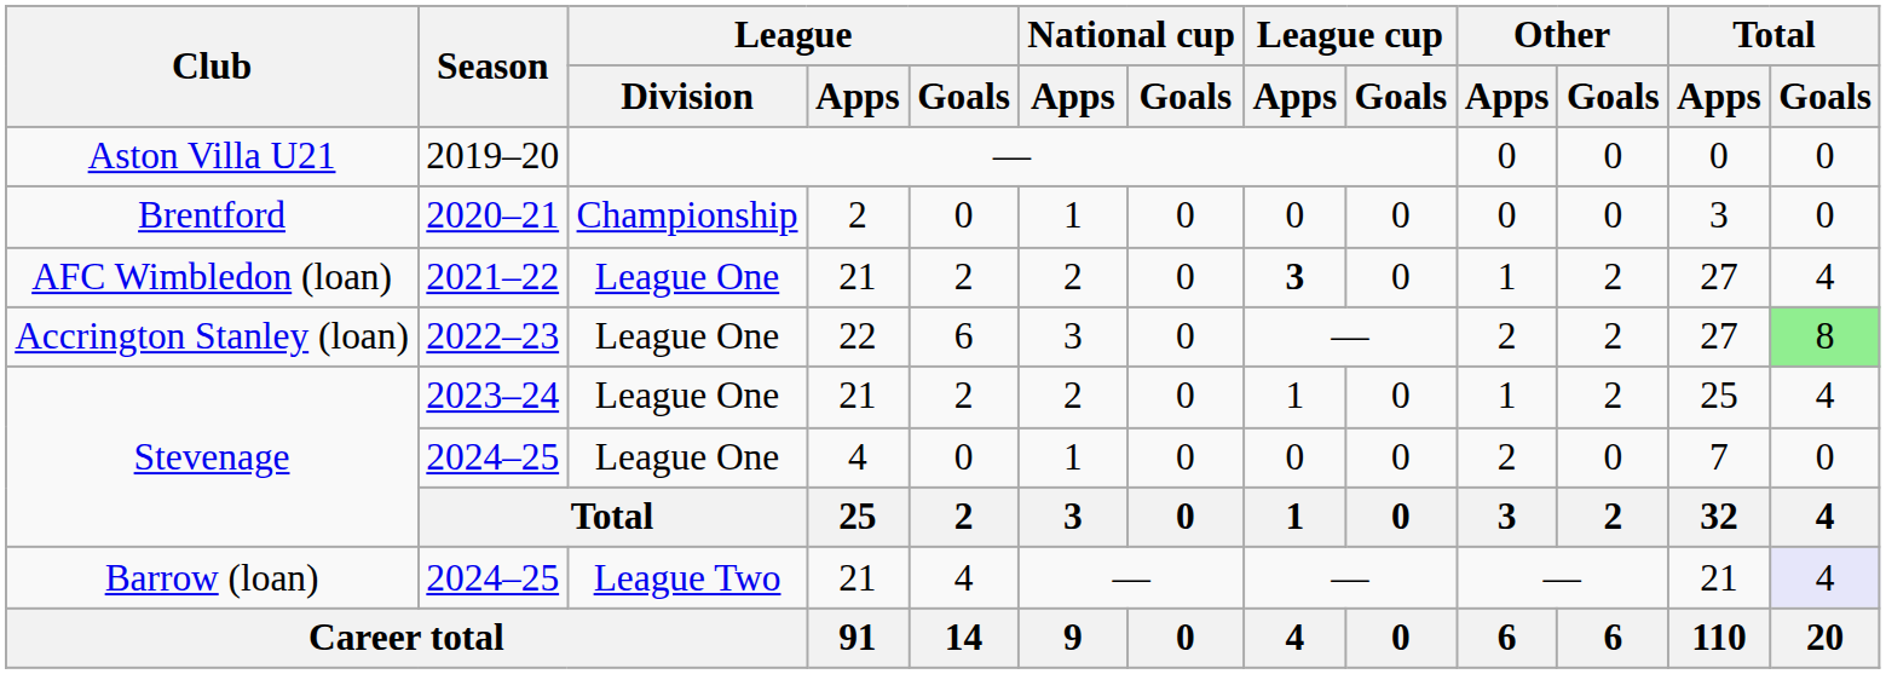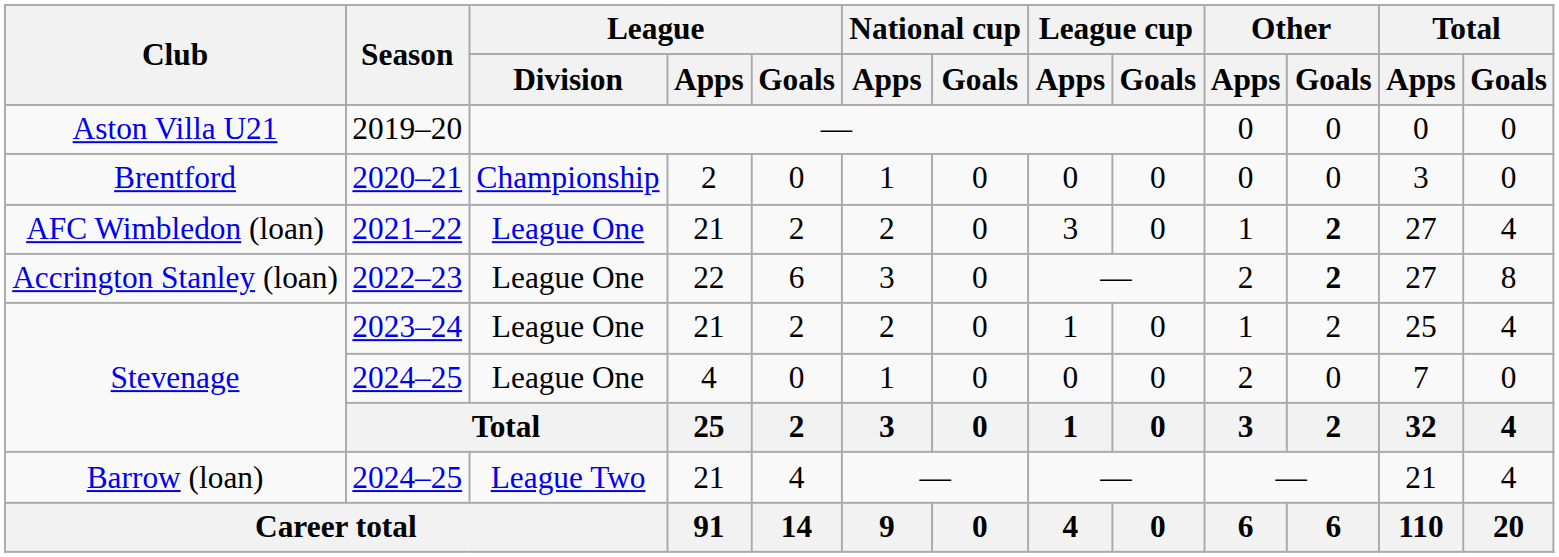AFC Wimbledon (loan) | League cup / Apps: bold -> normal
AFC Wimbledon (loan) | Other / Goals: normal -> bold
Accrington Stanley (loan) | Other / Goals: normal -> bold
Accrington Stanley (loan) | Total / Goals: lightgreen background -> no background
Barrow (loan) | Total / Goals: lavender background -> no background
